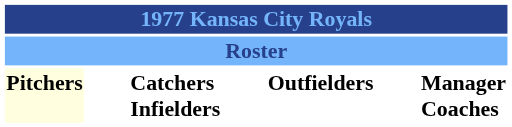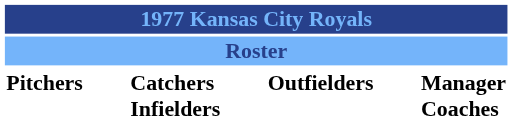Pitchers | column 1: lightyellow background -> no background
